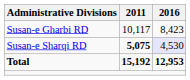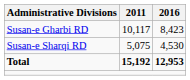Susan-e Sharqi RD | 2011: bold -> normal
Susan-e Sharqi RD | 2016: lavender background -> no background
